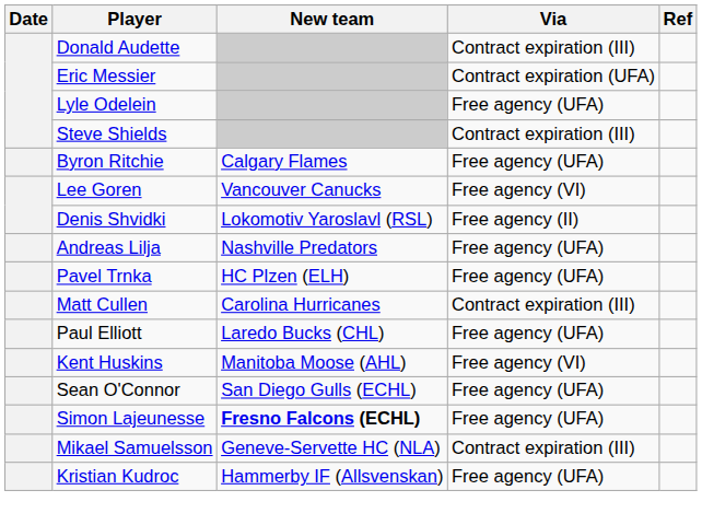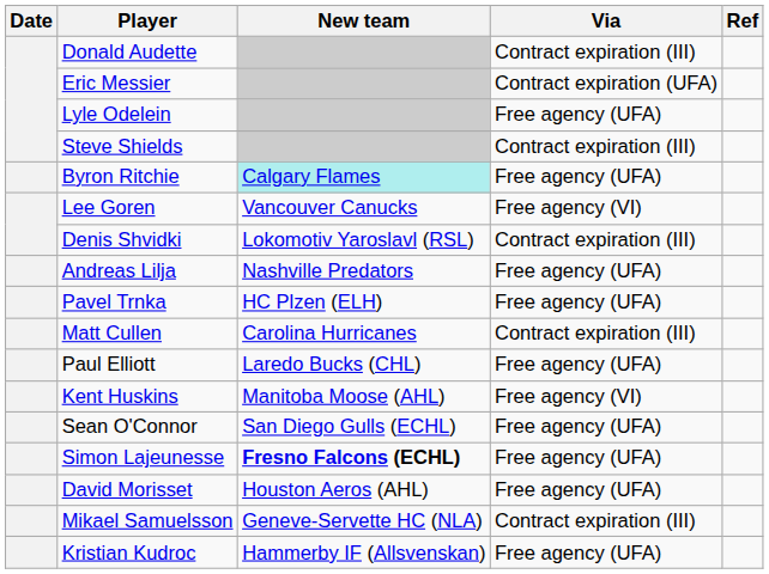Byron Ritchie | New team: no background -> paleturquoise background
Denis Shvidki | Via: Free agency (II) -> Contract expiration (III)
+ row: David Morisset | Houston Aeros (AHL) | Free agency (UFA)
